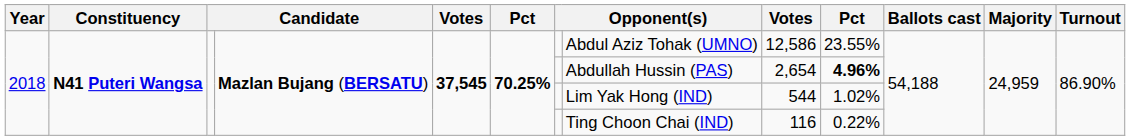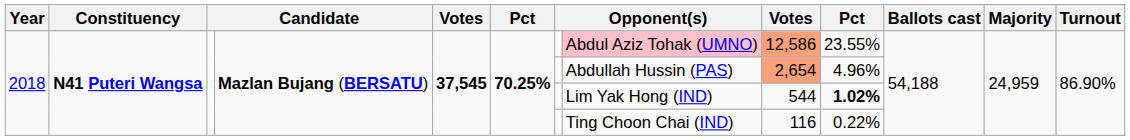row 2 | column 8: no background -> pink background
row 2 | column 9: no background -> lightsalmon background
row 3 | column 9: no background -> lightsalmon background
row 3 | column 10: bold -> normal
row 4 | column 10: normal -> bold
